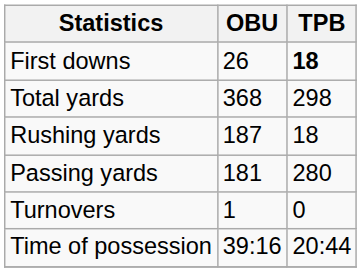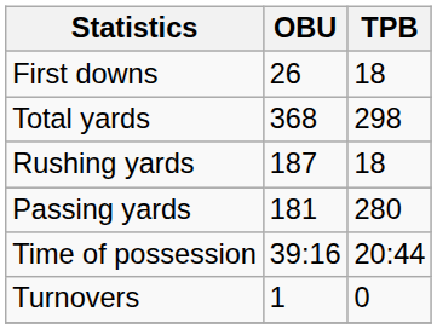First downs | TPB: bold -> normal
rows swapped: Turnovers <-> Time of possession
